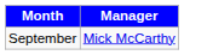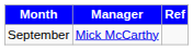+ column: Ref
